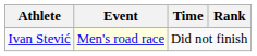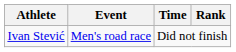Ivan Stević | Event: lightyellow background -> no background
